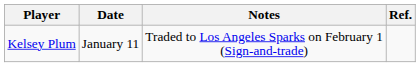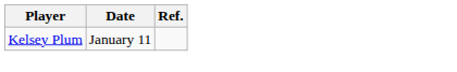- column: Notes | Traded to Los Angeles Sparks on February 1 (Sign-and-trade)
